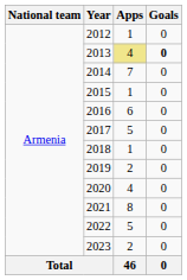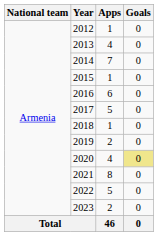2013 | Apps: khaki background -> no background
2013 | Goals: bold -> normal
2020 | Goals: no background -> khaki background
